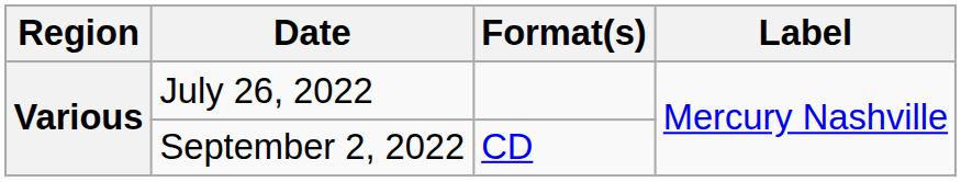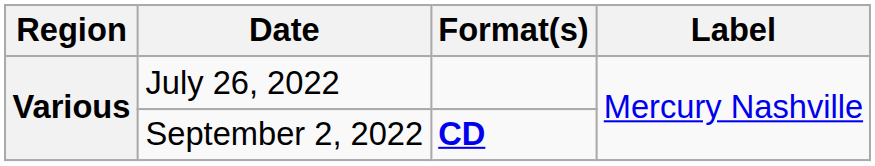September 2, 2022 | Format(s): normal -> bold
